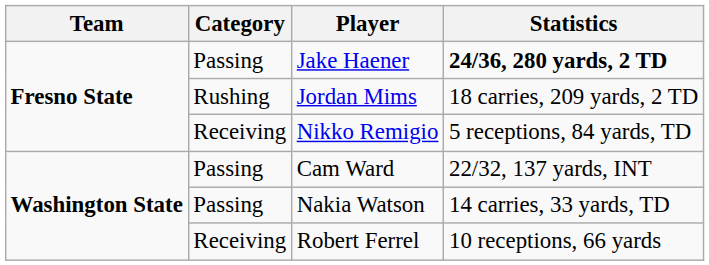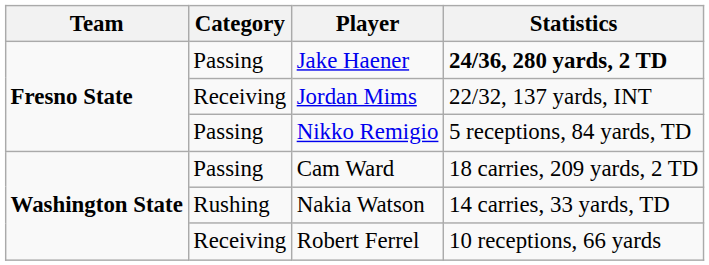Jordan Mims | Category: Rushing -> Receiving
Jordan Mims | Statistics: 18 carries, 209 yards, 2 TD -> 22/32, 137 yards, INT
Nikko Remigio | Category: Receiving -> Passing
Cam Ward | Statistics: 22/32, 137 yards, INT -> 18 carries, 209 yards, 2 TD
Nakia Watson | Category: Passing -> Rushing
